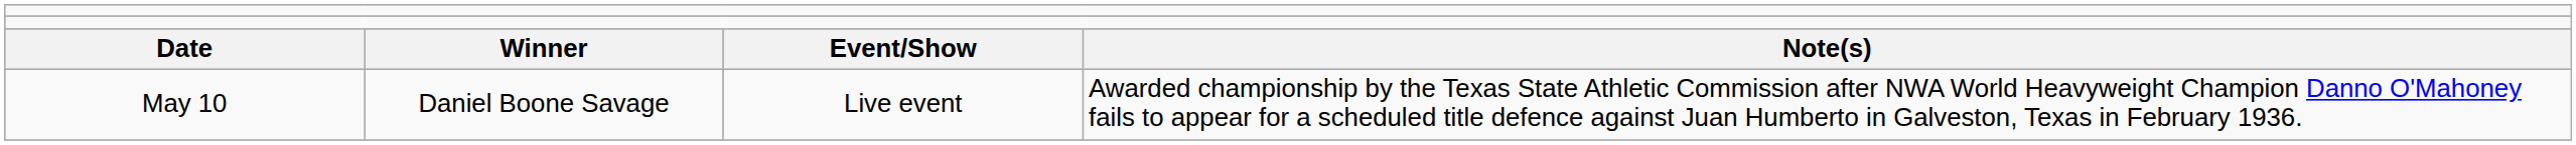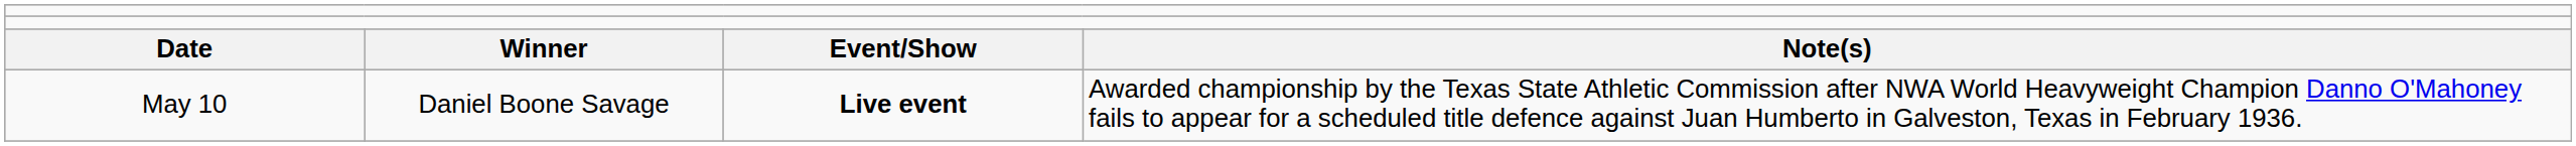May 10 | column 3: normal -> bold
